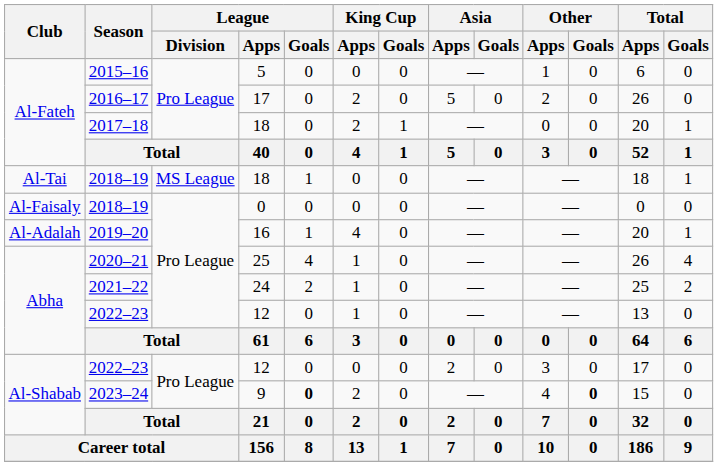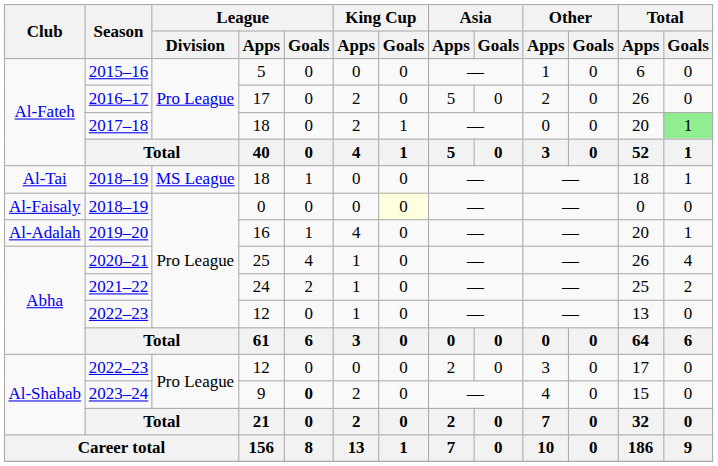2017–18 | Total / Goals: no background -> lightgreen background
Al-Faisaly / 2018–19 | King Cup / Goals: no background -> lightyellow background
2023–24 | Other / Goals: bold -> normal
